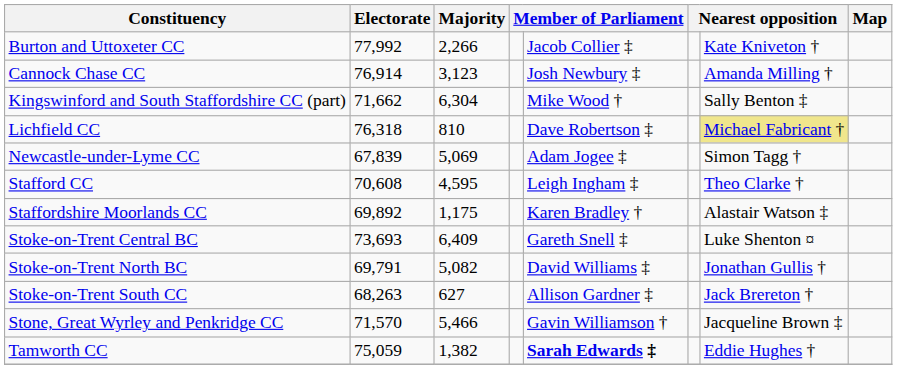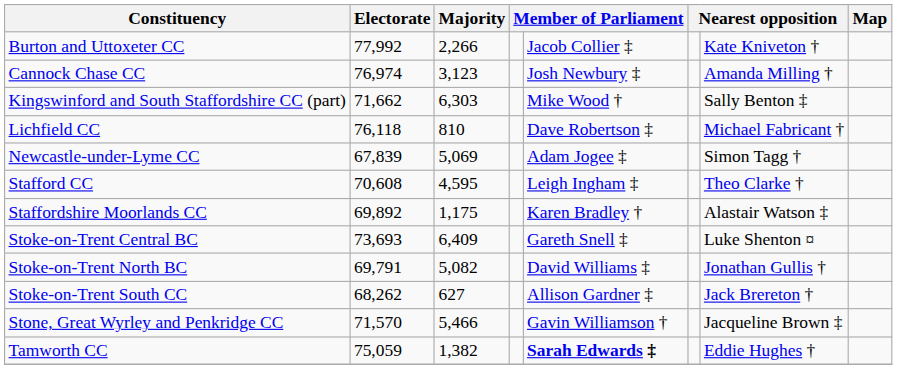Cannock Chase CC | Electorate: 76,914 -> 76,974
Kingswinford and South Staffordshire CC (part) | Majority: 6,304 -> 6,303
Lichfield CC | Electorate: 76,318 -> 76,118
Lichfield CC | column 7: khaki background -> no background
Stoke-on-Trent South CC | Electorate: 68,263 -> 68,262
